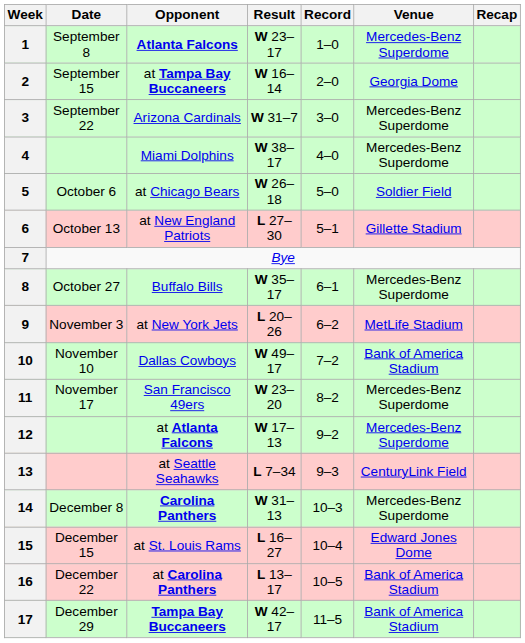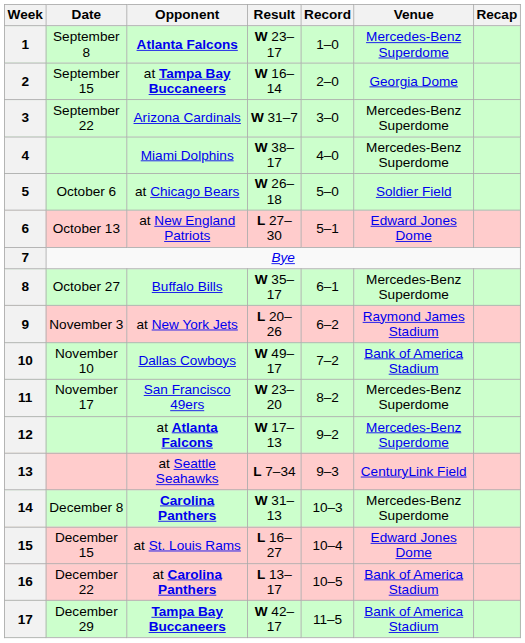6 | Venue: Gillette Stadium -> Edward Jones Dome
9 | Venue: MetLife Stadium -> Raymond James Stadium
